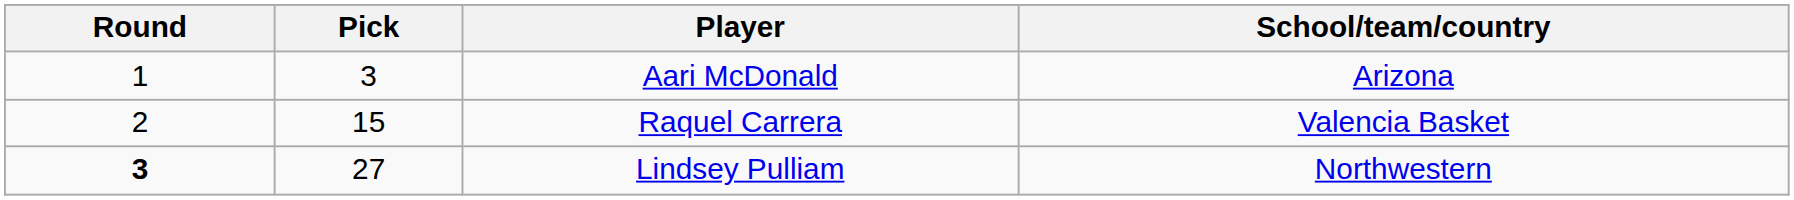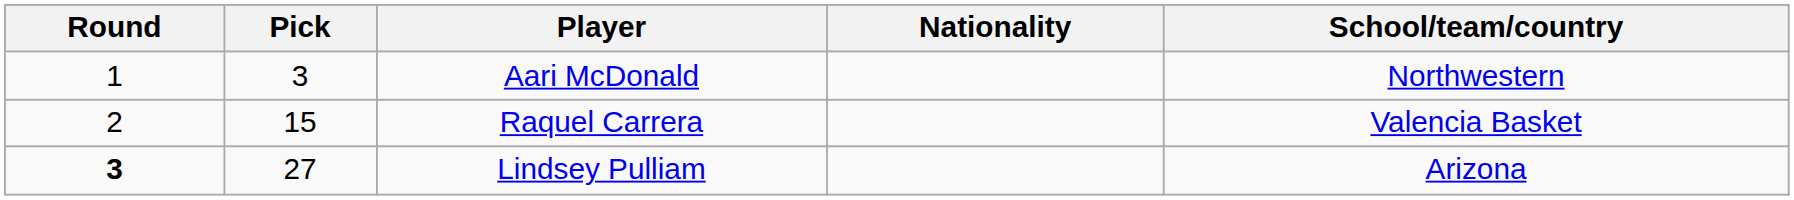+ column: Nationality
Aari McDonald | School/team/country: Arizona -> Northwestern
Lindsey Pulliam | School/team/country: Northwestern -> Arizona
